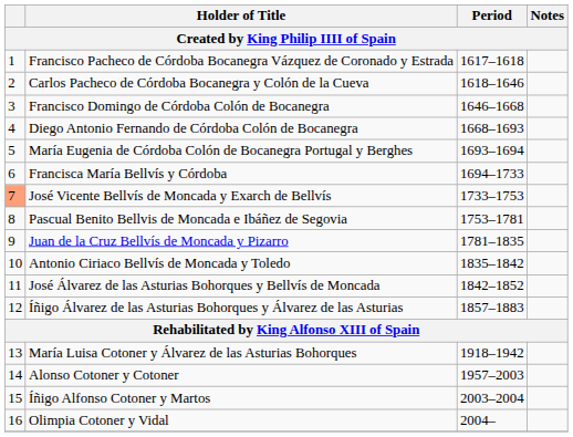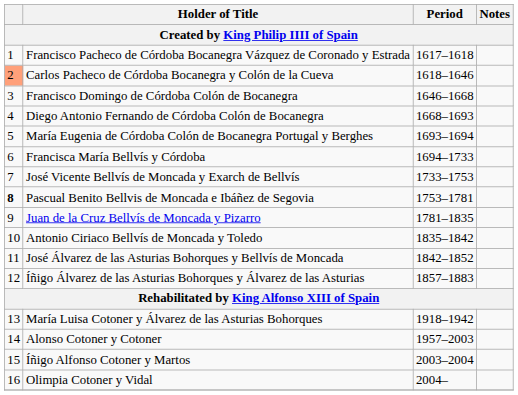Carlos Pacheco de Córdoba Bocanegra y Colón de la Cueva | column 1: no background -> lightsalmon background
José Vicente Bellvís de Moncada y Exarch de Bellvís | column 1: lightsalmon background -> no background
Pascual Benito Bellvis de Moncada e Ibáñez de Segovia | column 1: normal -> bold
